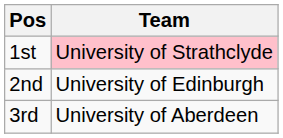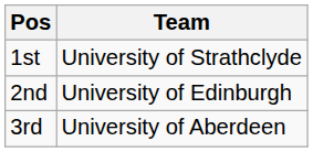1st | Team: pink background -> no background
